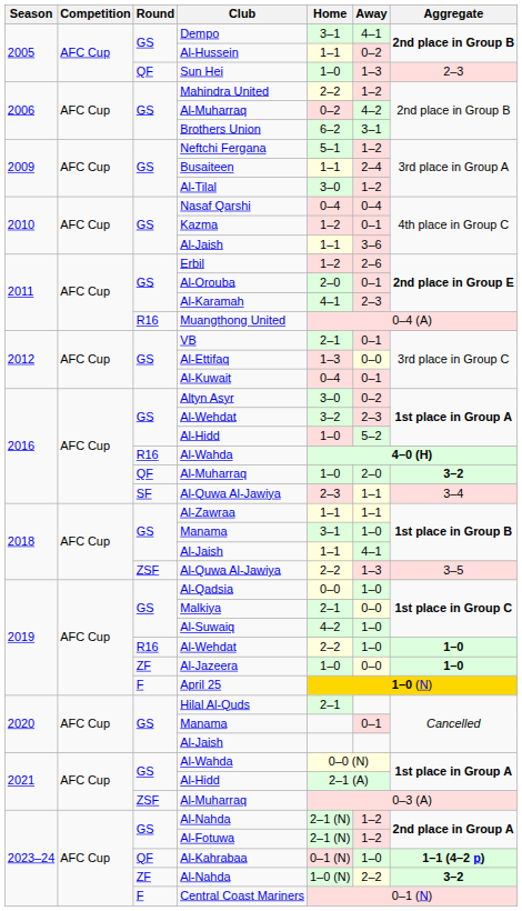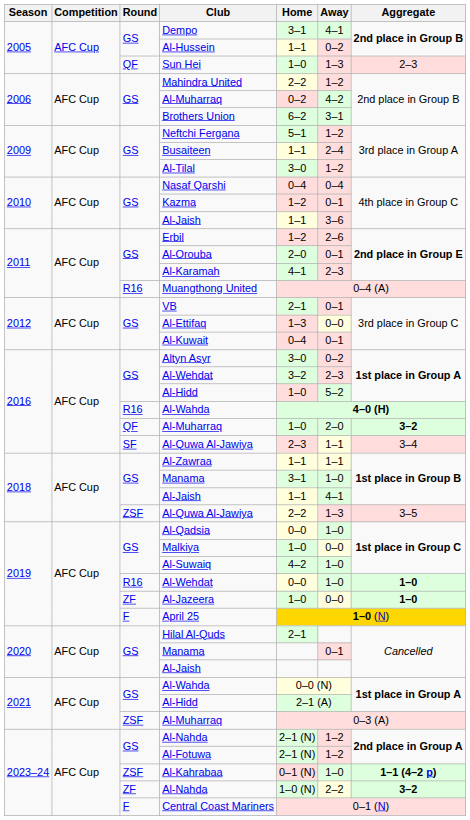Malkiya | Home: 2–1 -> 1–0
2019 / Al-Wehdat | Home: 2–2 -> 0–0
Al-Kahrabaa | Round: QF -> ZSF
